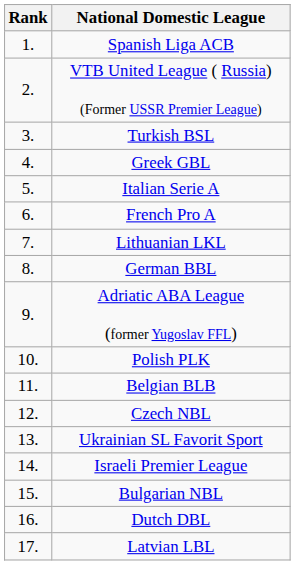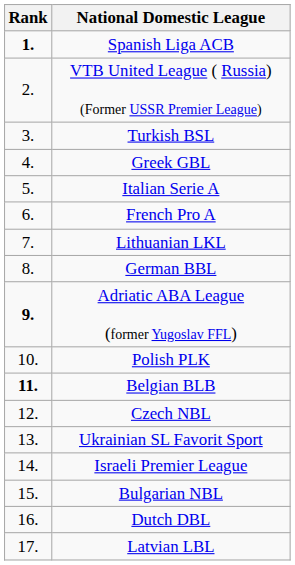Spanish Liga ACB | Rank: normal -> bold
Adriatic ABA League (former Yugoslav FFL) | Rank: normal -> bold
Belgian BLB | Rank: normal -> bold
